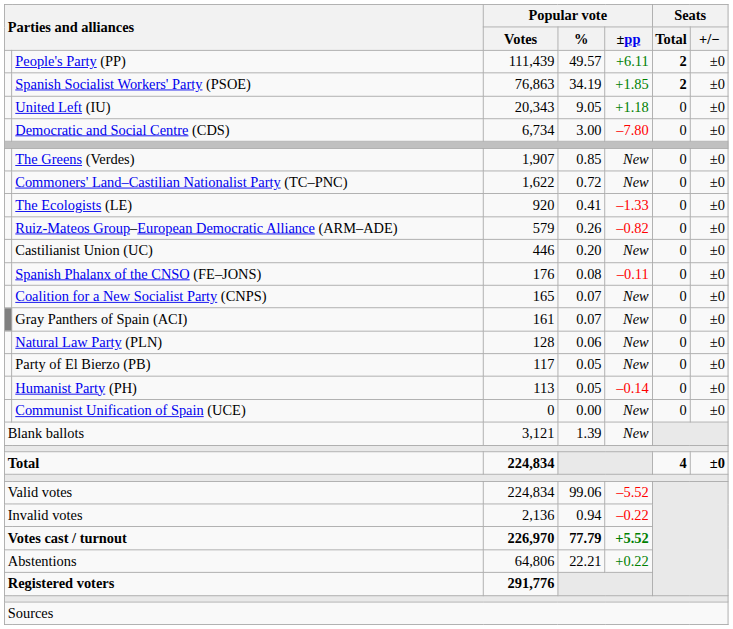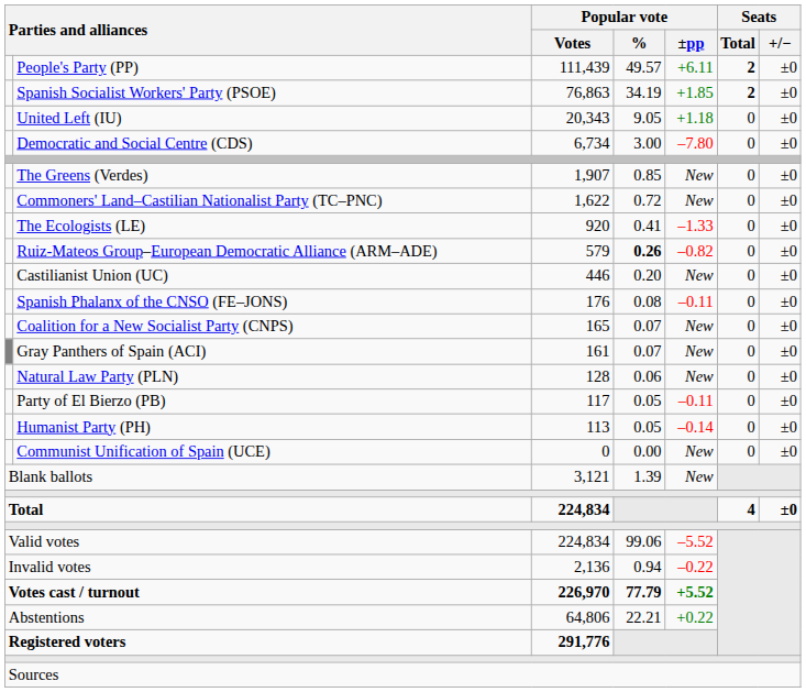Ruiz-Mateos Group–European Democratic Alliance (ARM–ADE) | Popular vote / %: normal -> bold
Party of El Bierzo (PB) | Popular vote / ±pp: New -> –0.11
